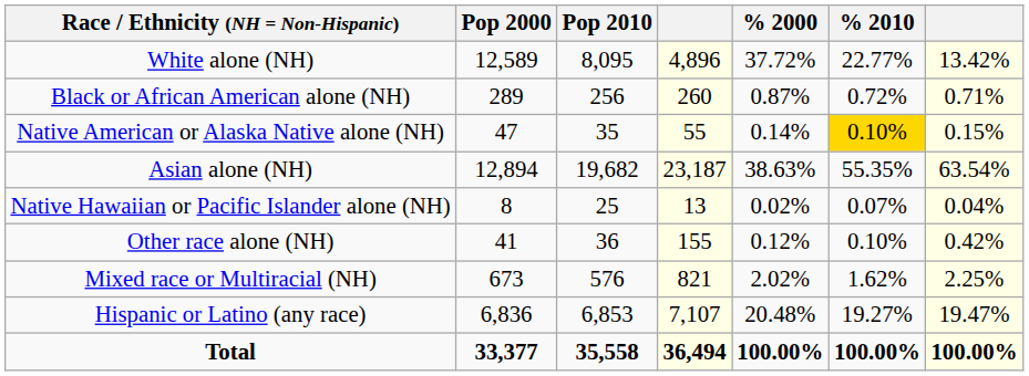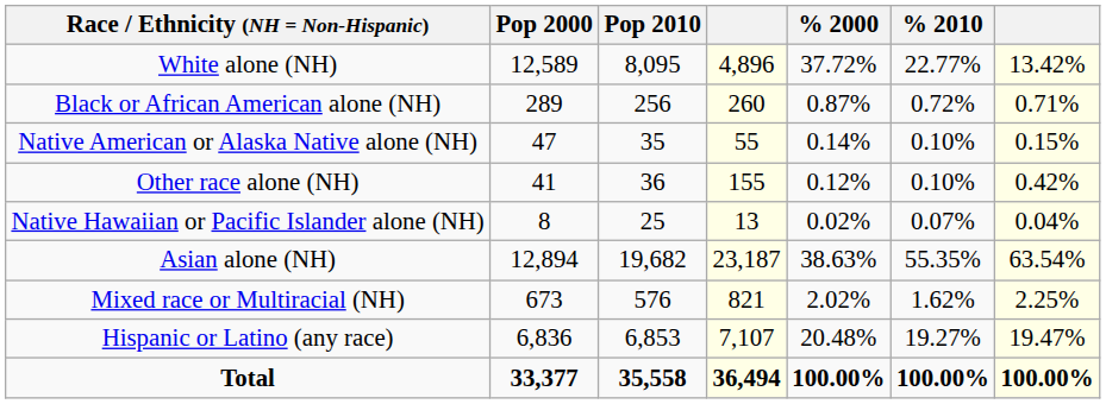Native American or Alaska Native alone (NH) | % 2010: gold background -> no background
rows swapped: Asian alone (NH) <-> Other race alone (NH)
